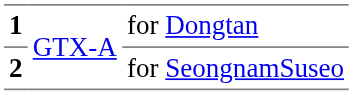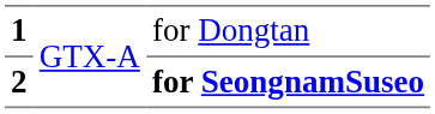2 | column 3: normal -> bold
